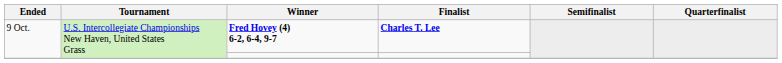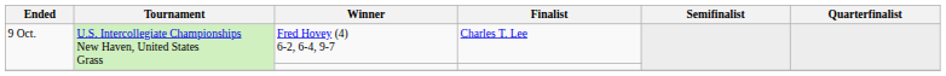Fred Hovey (4) 6-2, 6-4, 9-7 | Winner: bold -> normal
Fred Hovey (4) 6-2, 6-4, 9-7 | Finalist: bold -> normal
